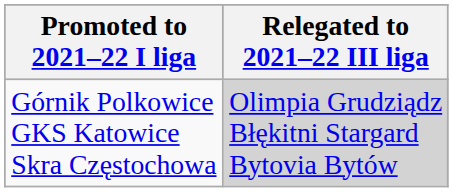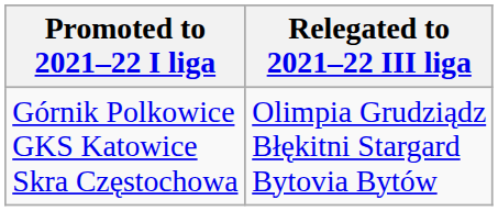Górnik Polkowice GKS Katowice Skra Częstochowa | Relegated to 2021–22 III liga: lightgrey background -> no background
